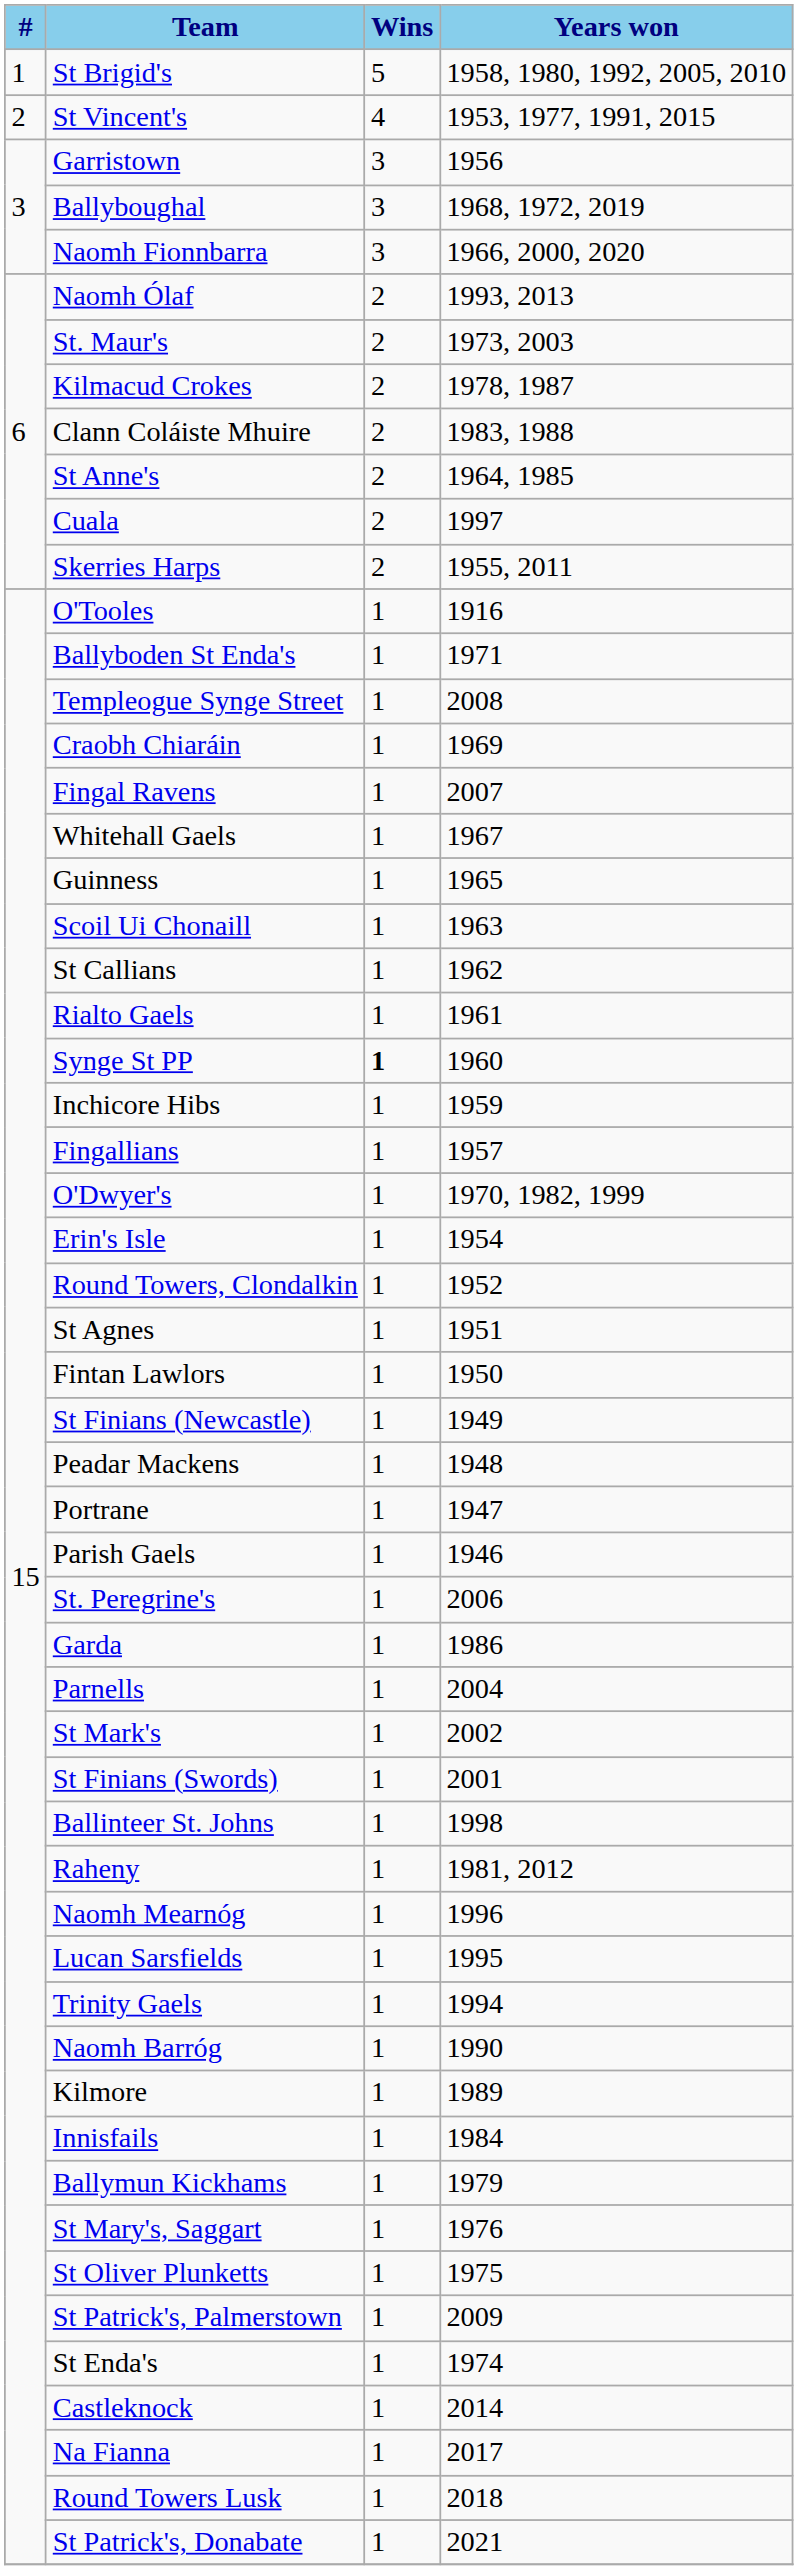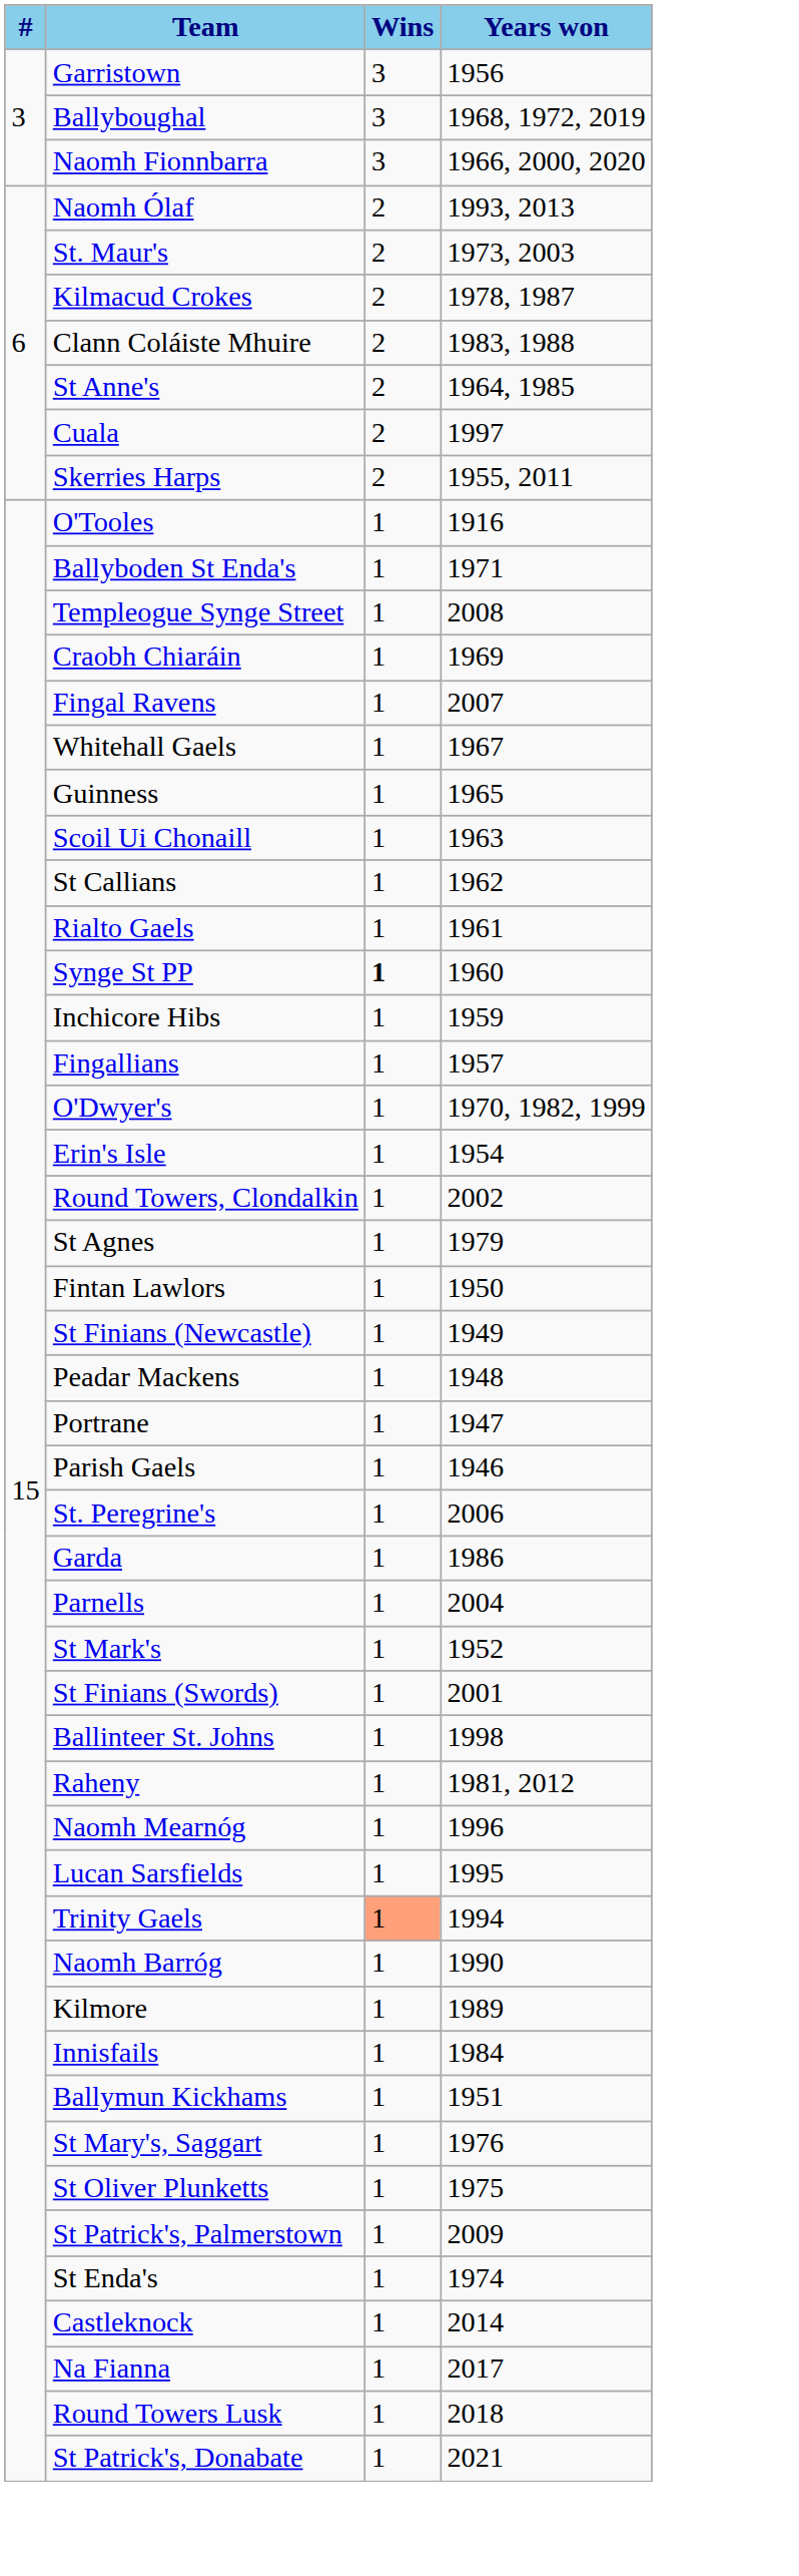- row: 1 | St Brigid's | 5 | 1958, 1980, 1992, 2005, 2010
- row: 2 | St Vincent's | 4 | 1953, 1977, 1991, 2015
Round Towers, Clondalkin | Years won: 1952 -> 2002
St Agnes | Years won: 1951 -> 1979
St Mark's | Years won: 2002 -> 1952
Trinity Gaels | Wins: no background -> lightsalmon background
Ballymun Kickhams | Years won: 1979 -> 1951
